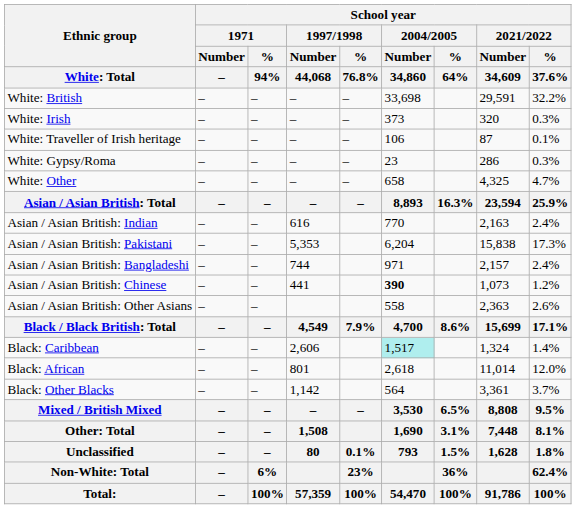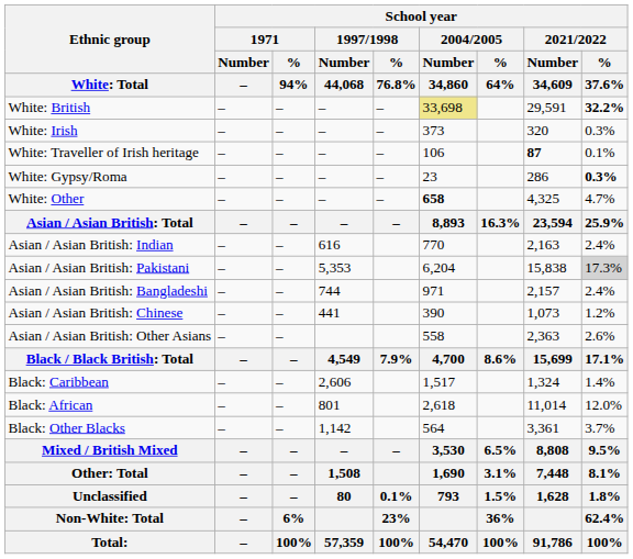White: British | School year / 2004/2005 / Number / 34,860: no background -> khaki background
White: British | School year / 2021/2022 / % / 37.6%: normal -> bold
White: Traveller of Irish heritage | School year / 2021/2022 / Number / 34,609: normal -> bold
White: Gypsy/Roma | School year / 2021/2022 / % / 37.6%: normal -> bold
White: Other | School year / 2004/2005 / Number / 34,860: normal -> bold
Asian / Asian British: Pakistani | School year / 2021/2022 / % / 37.6%: no background -> lightgrey background
Asian / Asian British: Chinese | School year / 2004/2005 / Number / 34,860: bold -> normal
Black: Caribbean | School year / 2004/2005 / Number / 34,860: paleturquoise background -> no background
